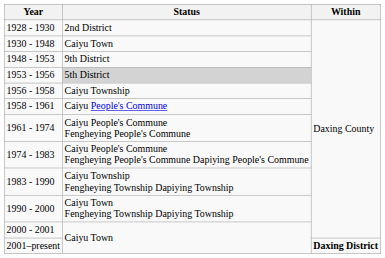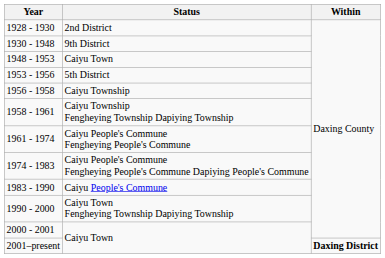1930 - 1948 | Status: Caiyu Town -> 9th District
1948 - 1953 | Status: 9th District -> Caiyu Town
1953 - 1956 | Status: lightgrey background -> no background
1958 - 1961 | Status: Caiyu People's Commune -> Caiyu Township Fengheying Township Dapiying Township
1983 - 1990 | Status: Caiyu Township Fengheying Township Dapiying Township -> Caiyu People's Commune
